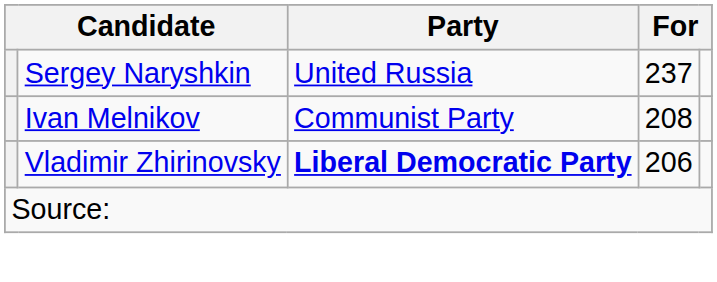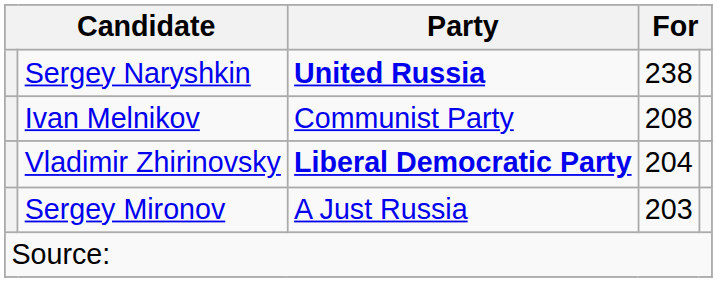Sergey Naryshkin | Party: normal -> bold
Sergey Naryshkin | column 4: 237 -> 238
Vladimir Zhirinovsky | column 4: 206 -> 204
+ row: Sergey Mironov | A Just Russia | 203
